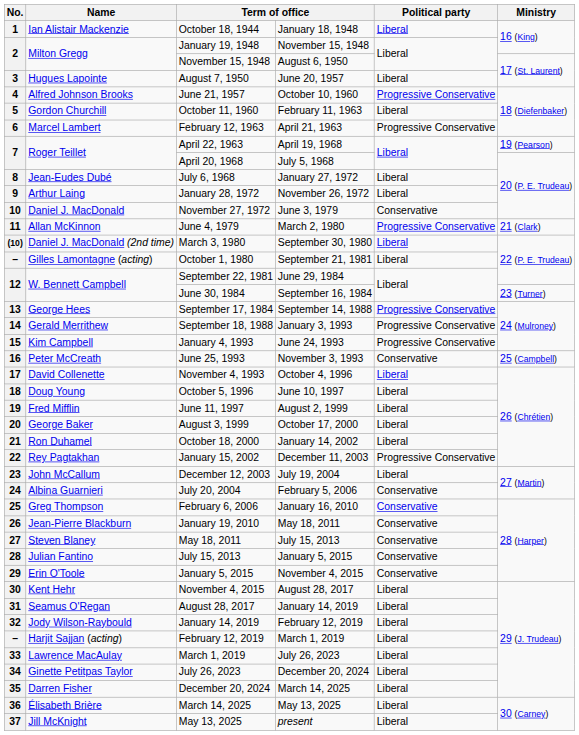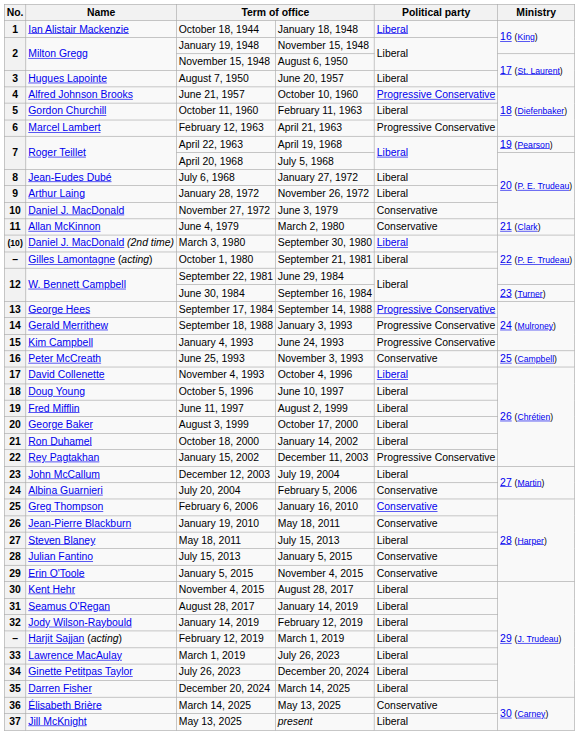11 | Political party: Progressive Conservative -> Conservative
27 | Political party: Conservative -> Liberal
36 | Political party: Liberal -> Conservative
